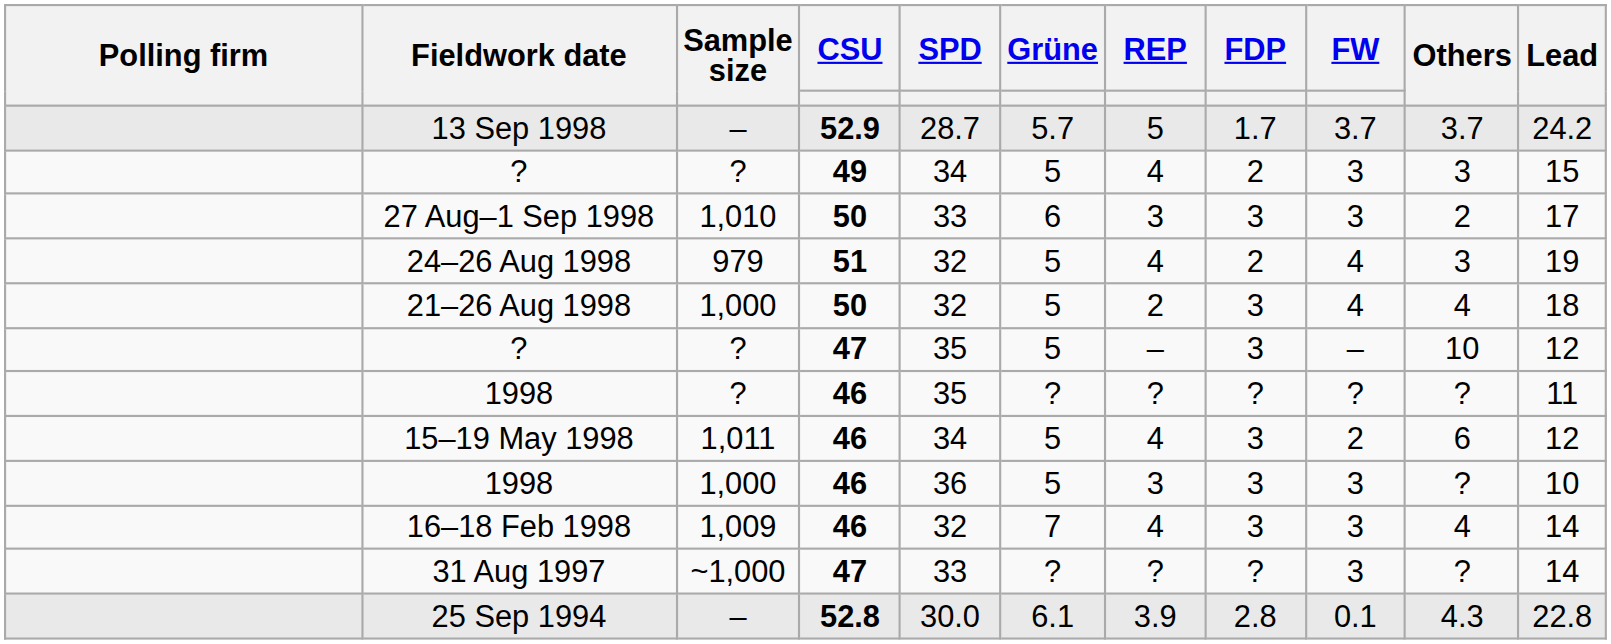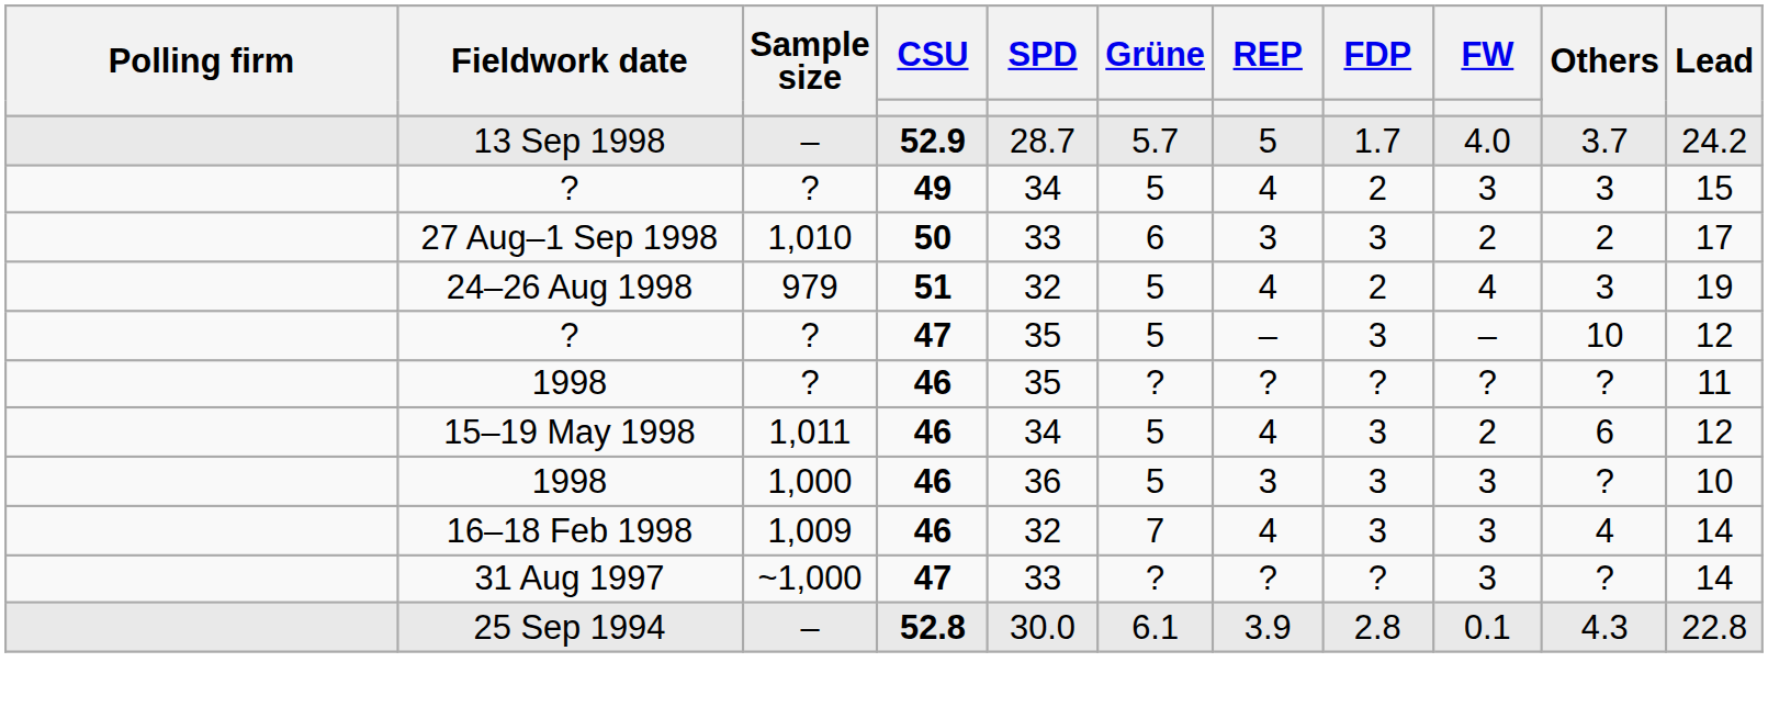13 Sep 1998 | FW: 3.7 -> 4.0
27 Aug–1 Sep 1998 | FW: 3 -> 2
- row: 21–26 Aug 1998 | 1,000 | 50 | 32 | 5 | 2 | 3 | 4 | 4 | 18
